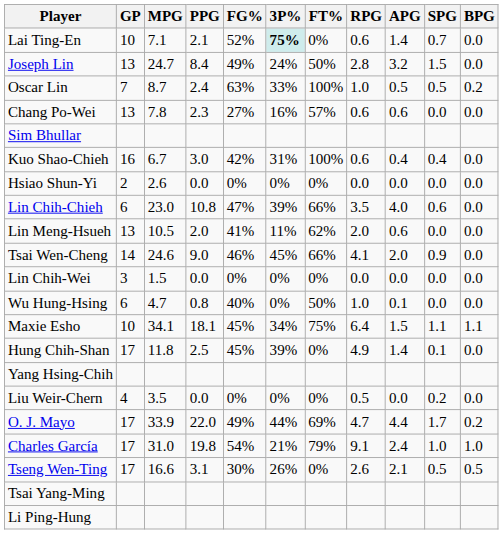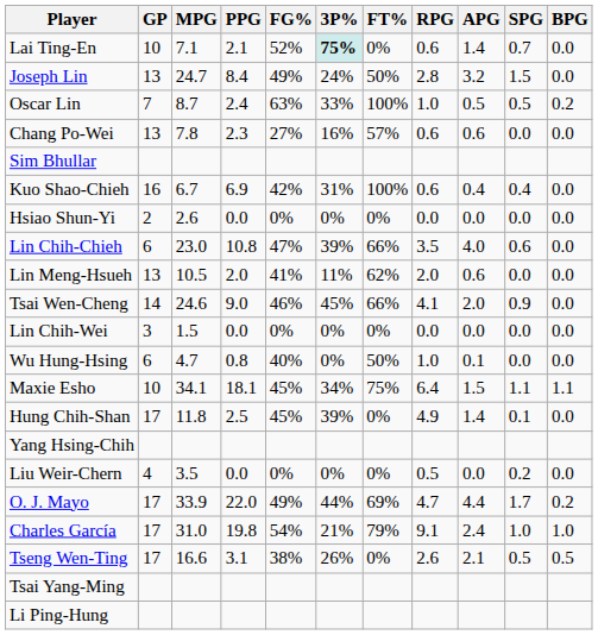Kuo Shao-Chieh | PPG: 3.0 -> 6.9
Tseng Wen-Ting | FG%: 30% -> 38%
